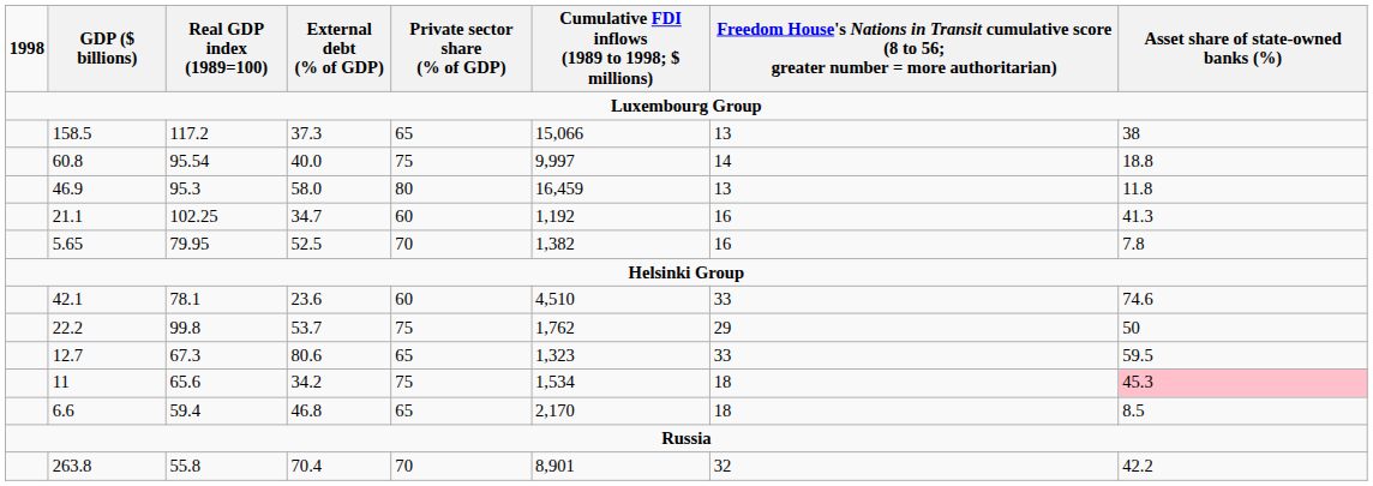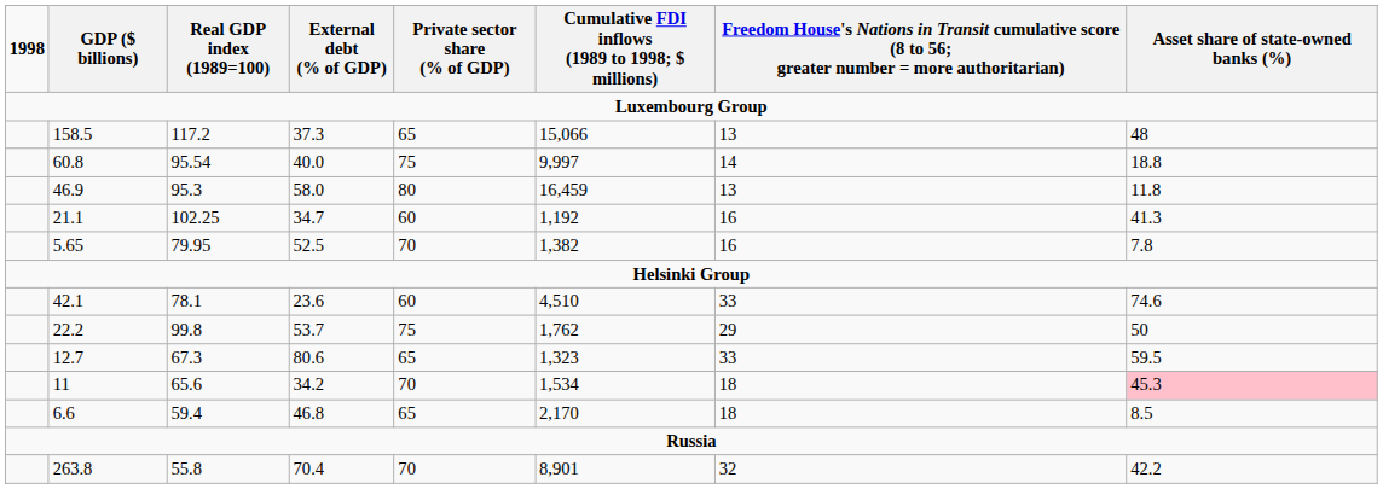158.5 | Asset share of state-owned banks (%): 38 -> 48
11 | Private sector share (% of GDP): 75 -> 70
